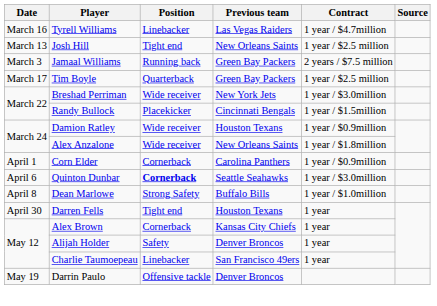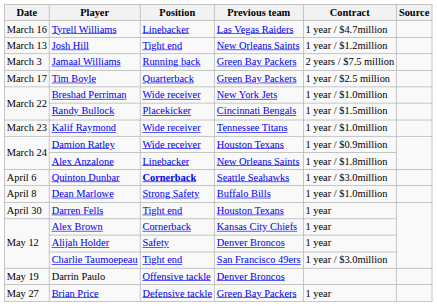Josh Hill | Contract: 1 year / $2.5 million -> 1 year / $1.2million
Breshad Perriman | Contract: 1 year / $3.0million -> 1 year / $1.0million
+ row: March 23 | Kalif Raymond | Wide receiver | Tennessee Titans | 1 year / $1.0million
Alex Anzalone | Position: Wide receiver -> Linebacker
- row: April 1 | Corn Elder | Cornerback | Carolina Panthers | 1 year / $0.9million
Charlie Taumoepeau | Position: Linebacker -> Tight end
Charlie Taumoepeau | Contract: 1 year -> 1 year / $3.0million
+ row: May 27 | Brian Price | Defensive tackle | Green Bay Packers | 1 year
